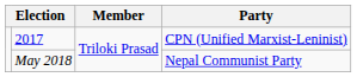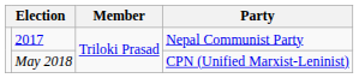2017 | Party: CPN (Unified Marxist-Leninist) -> Nepal Communist Party
May 2018 | Party: Nepal Communist Party -> CPN (Unified Marxist-Leninist)
